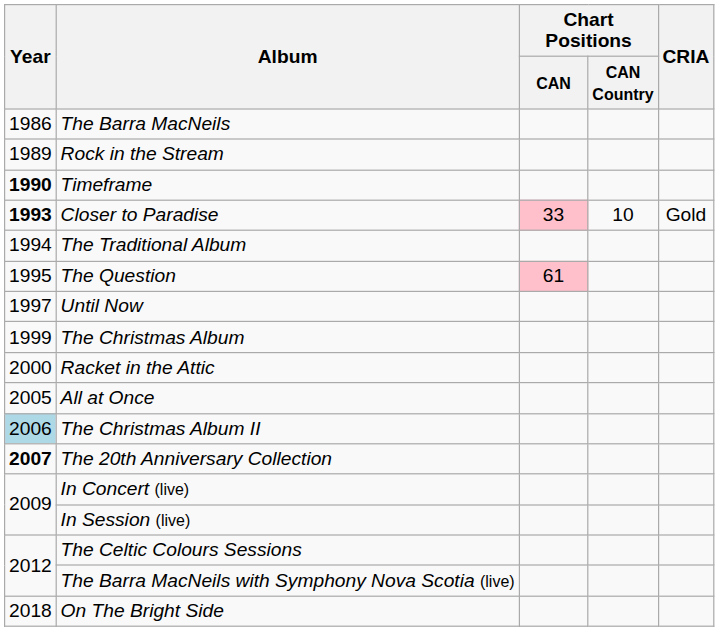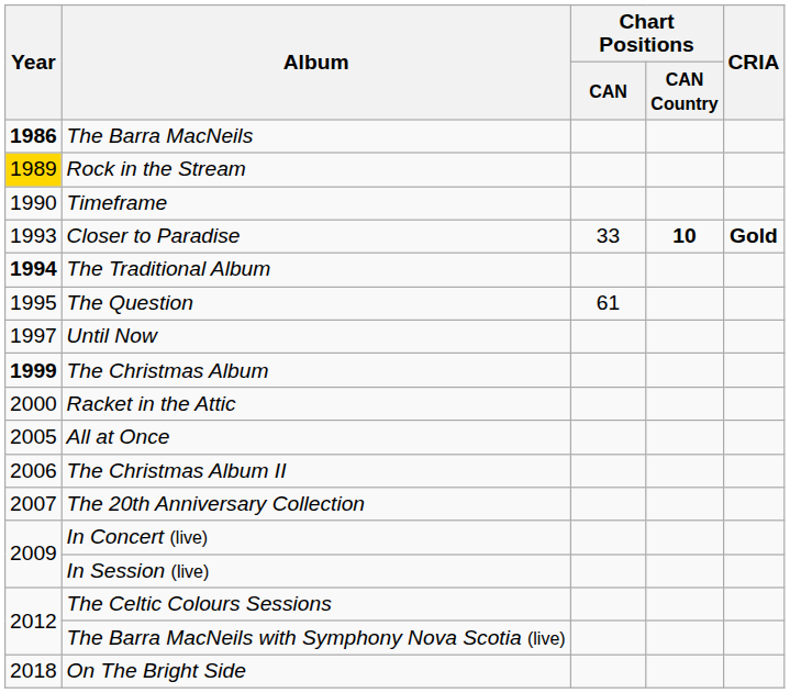The Barra MacNeils | Year: normal -> bold
Rock in the Stream | Year: no background -> gold background
Timeframe | Year: bold -> normal
Closer to Paradise | Year: bold -> normal
Closer to Paradise | Chart Positions / CAN: pink background -> no background
Closer to Paradise | Chart Positions / CAN Country: normal -> bold
Closer to Paradise | CRIA: normal -> bold
The Traditional Album | Year: normal -> bold
The Question | Chart Positions / CAN: pink background -> no background
The Christmas Album | Year: normal -> bold
The Christmas Album II | Year: lightblue background -> no background
The 20th Anniversary Collection | Year: bold -> normal
